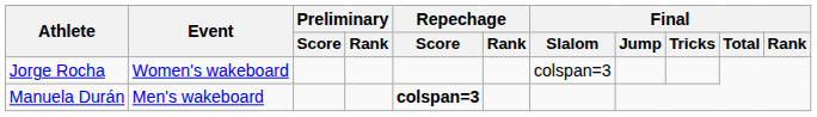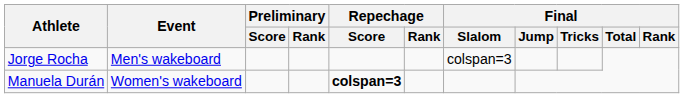Jorge Rocha | Event: Women's wakeboard -> Men's wakeboard
Manuela Durán | Event: Men's wakeboard -> Women's wakeboard
